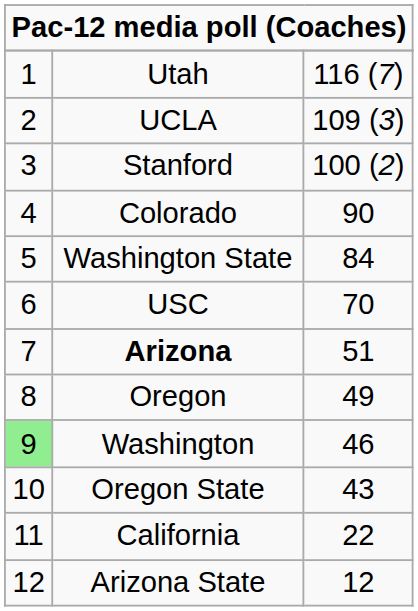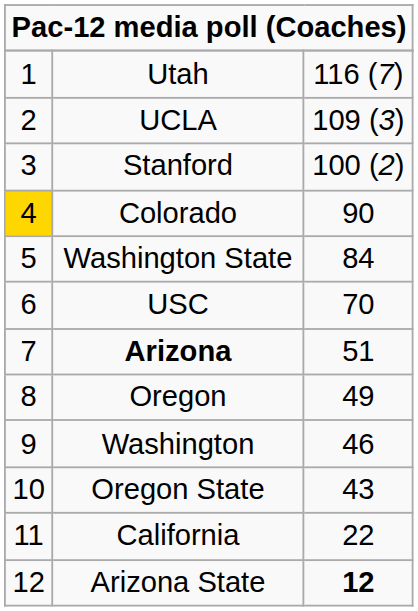Colorado | column 1: no background -> gold background
Washington | column 1: lightgreen background -> no background
Arizona State | column 3: normal -> bold
